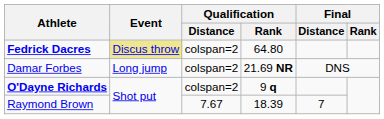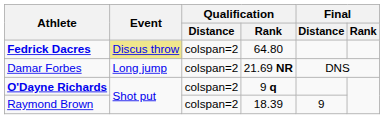Raymond Brown | Qualification / Distance: 7.67 -> colspan=2
Raymond Brown | Final / Distance: 7 -> 9
